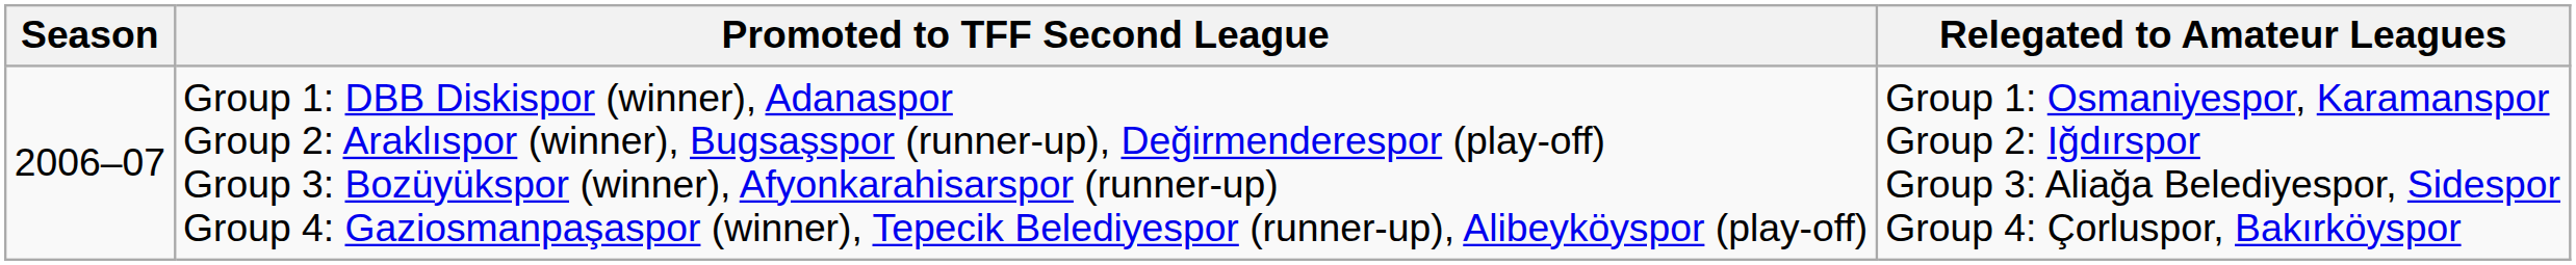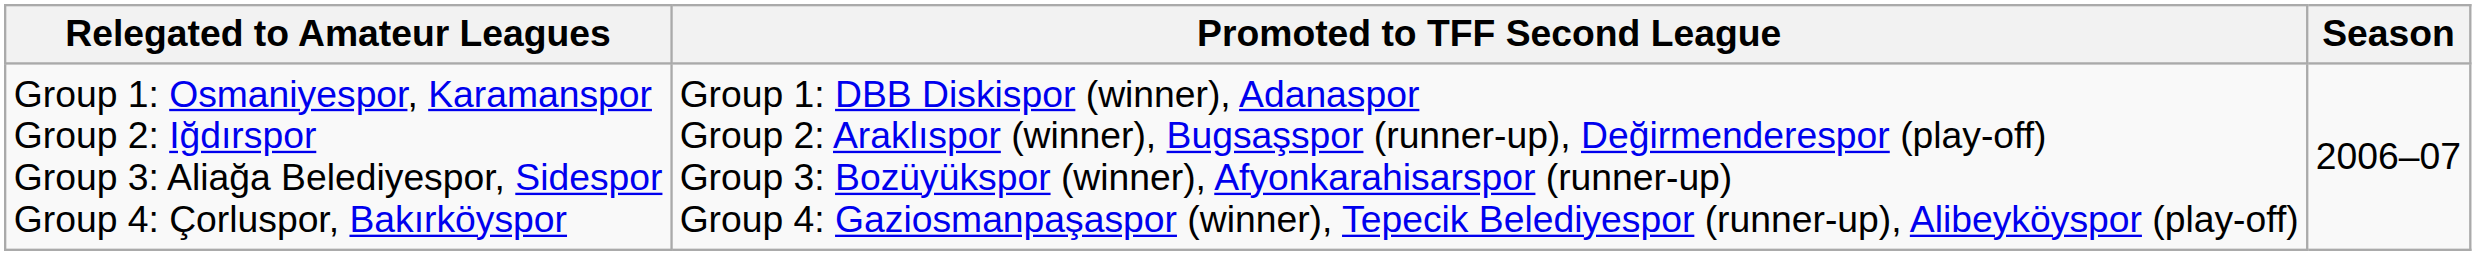columns swapped: Season <-> Relegated to Amateur Leagues
